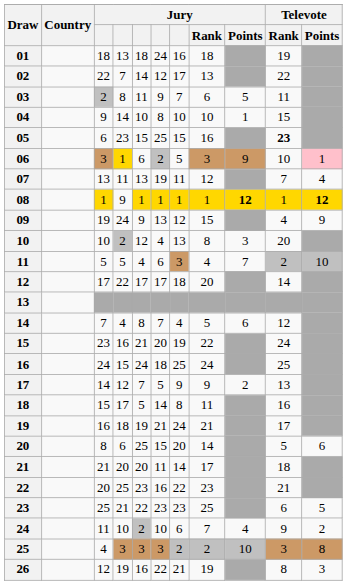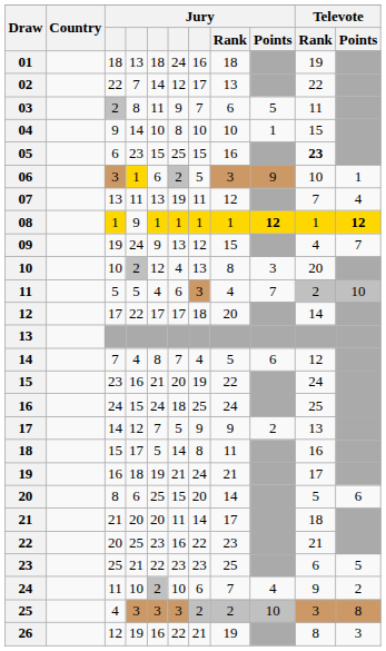06 | Televote / Points: pink background -> no background
09 | Televote / Points: 9 -> 7
